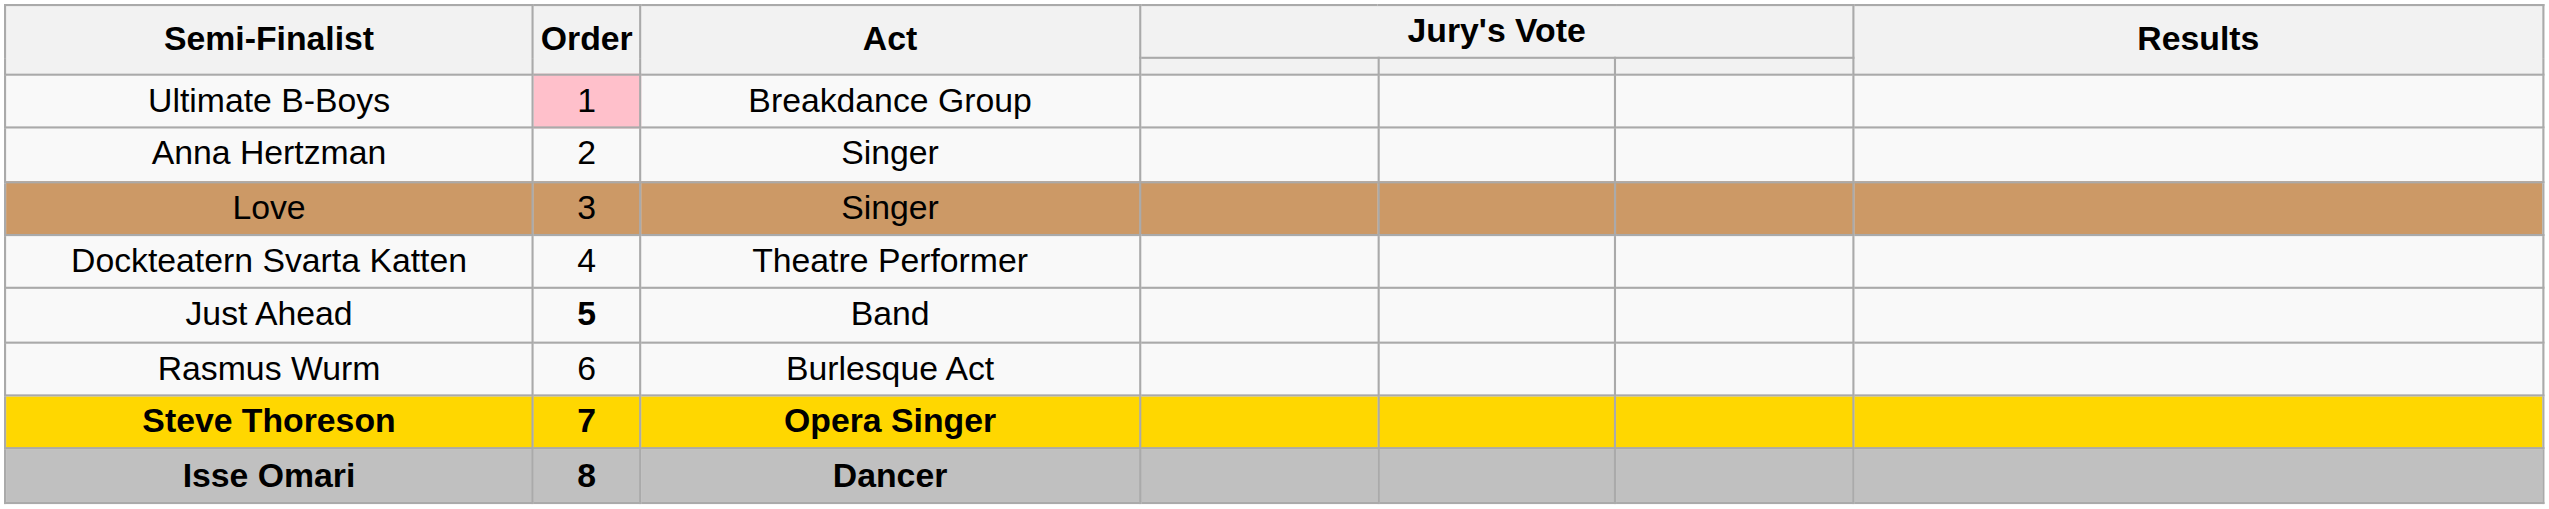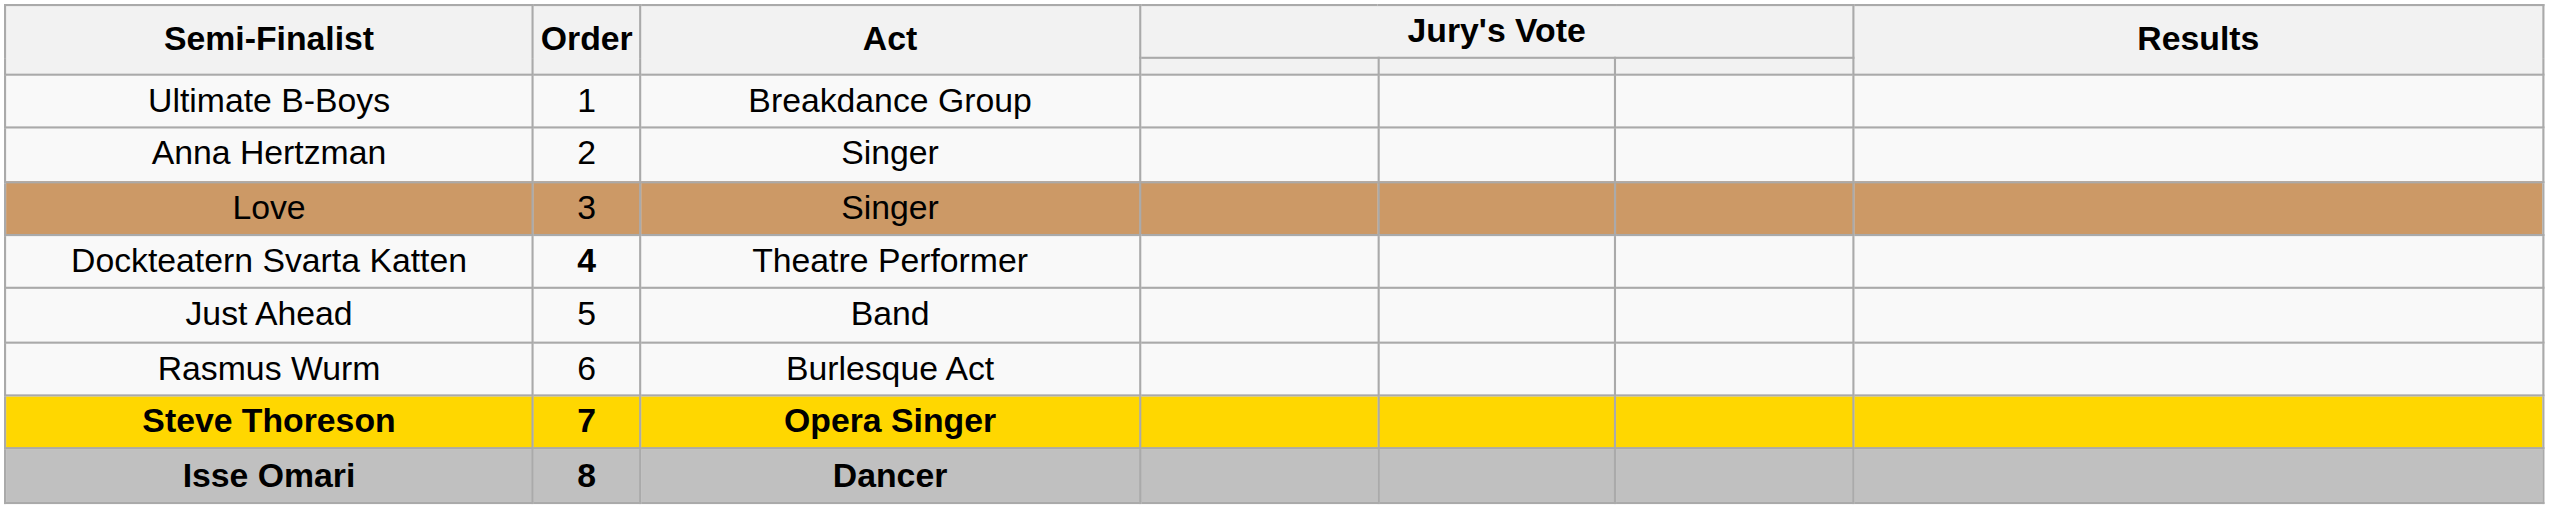Ultimate B-Boys | Order: pink background -> no background
Dockteatern Svarta Katten | Order: normal -> bold
Just Ahead | Order: bold -> normal
